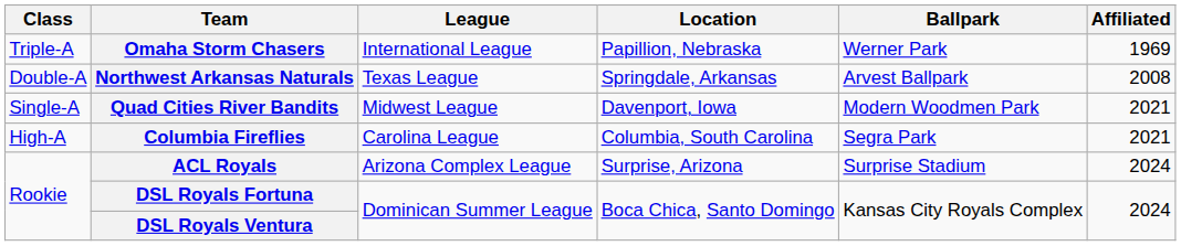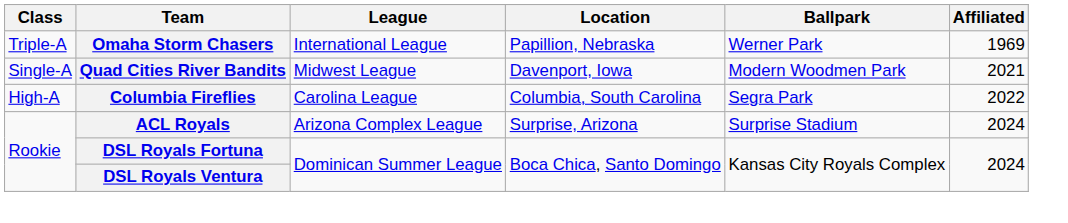- row: Double-A | Northwest Arkansas Naturals | Texas League | Springdale, Arkansas | Arvest Ballpark | 2008
Columbia Fireflies | Affiliated: 2021 -> 2022
